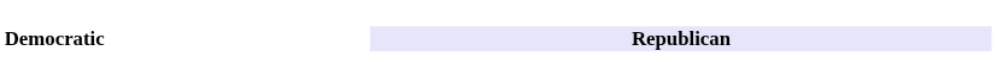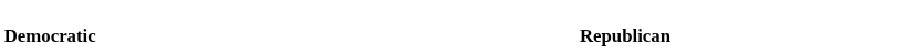Democratic | column 2: lavender background -> no background
